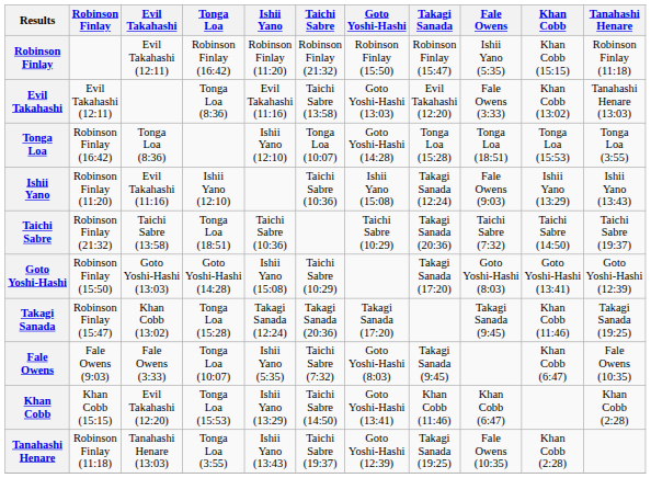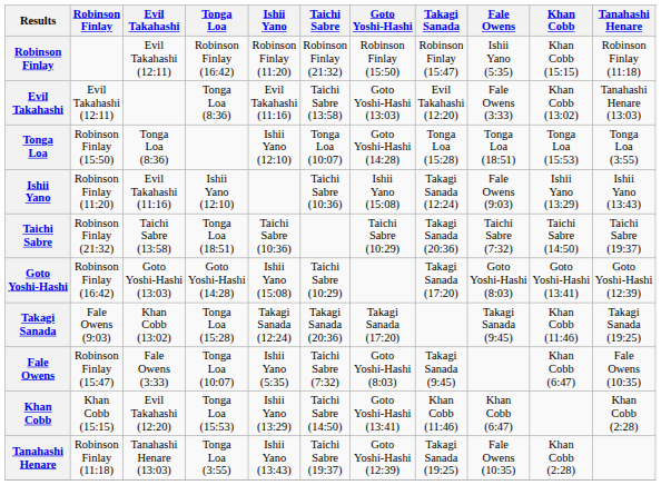row 4 | Robinson Finlay: Robinson Finlay (16:42) -> Robinson Finlay (15:50)
row 7 | Robinson Finlay: Robinson Finlay (15:50) -> Robinson Finlay (16:42)
row 8 | Robinson Finlay: Robinson Finlay (15:47) -> Fale Owens (9:03)
row 9 | Robinson Finlay: Fale Owens (9:03) -> Robinson Finlay (15:47)
